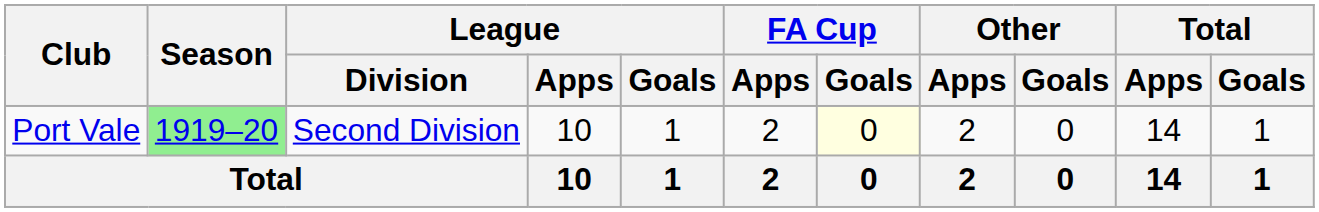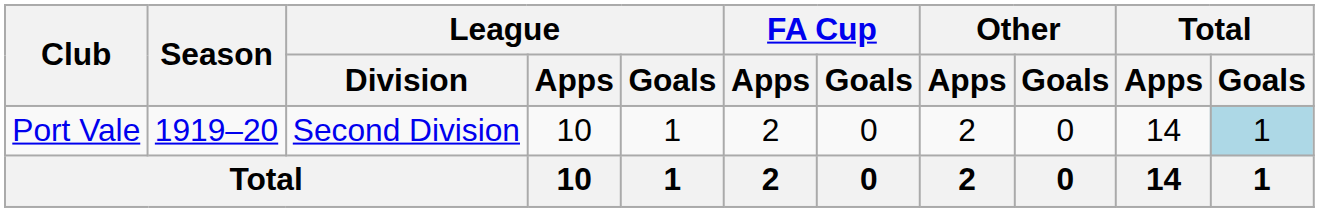Port Vale | Season: lightgreen background -> no background
Port Vale | FA Cup / Goals: lightyellow background -> no background
Port Vale | Total / Goals: no background -> lightblue background
